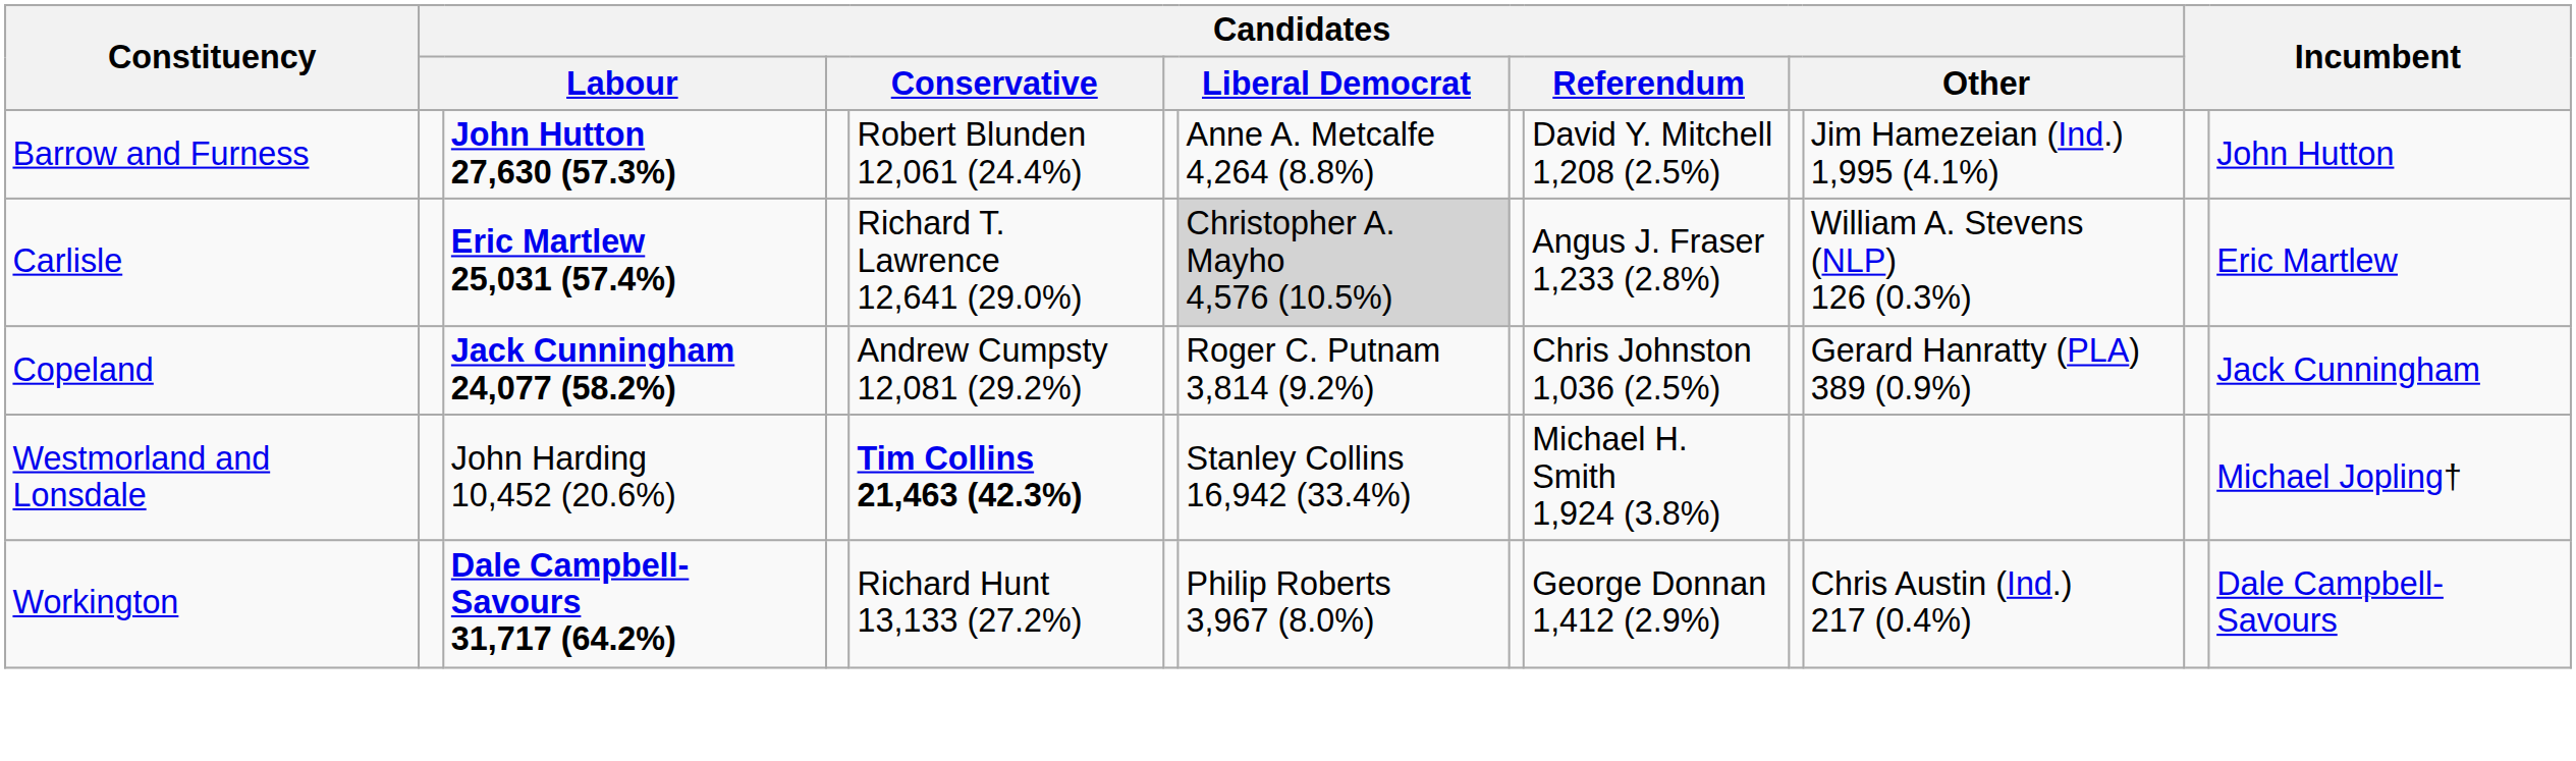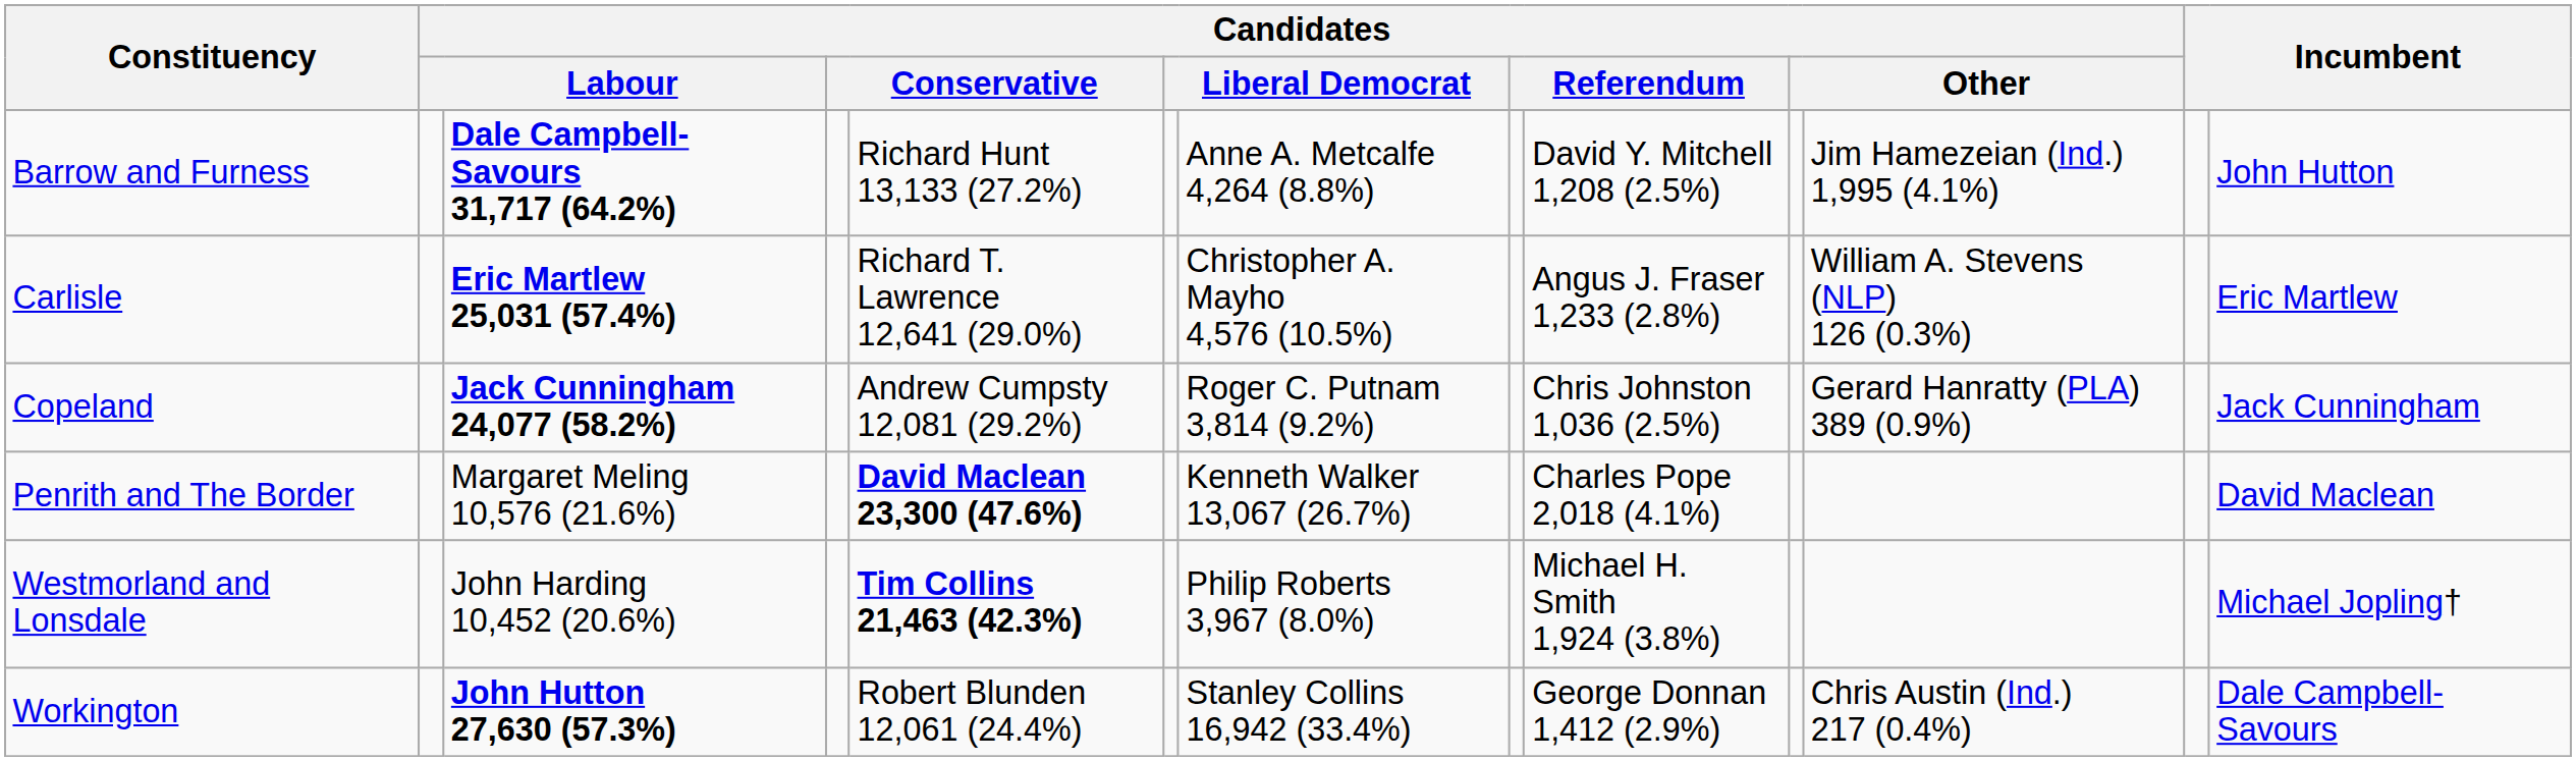Barrow and Furness | column 3: John Hutton 27,630 (57.3%) -> Dale Campbell-Savours 31,717 (64.2%)
Barrow and Furness | column 5: Robert Blunden 12,061 (24.4%) -> Richard Hunt 13,133 (27.2%)
Carlisle | column 7: lightgrey background -> no background
+ row: Penrith and The Border | Margaret Meling 10,576 (21.6%) | David Maclean 23,300 (47.6%) | Kenneth Walker 13,067 (26.7%) | Charles Pope 2,018 (4.1%) | David Maclean
Westmorland and Lonsdale | column 7: Stanley Collins 16,942 (33.4%) -> Philip Roberts 3,967 (8.0%)
Workington | column 3: Dale Campbell-Savours 31,717 (64.2%) -> John Hutton 27,630 (57.3%)
Workington | column 5: Richard Hunt 13,133 (27.2%) -> Robert Blunden 12,061 (24.4%)
Workington | column 7: Philip Roberts 3,967 (8.0%) -> Stanley Collins 16,942 (33.4%)
